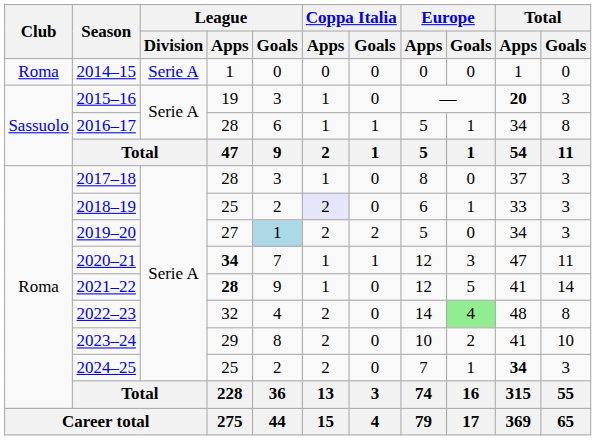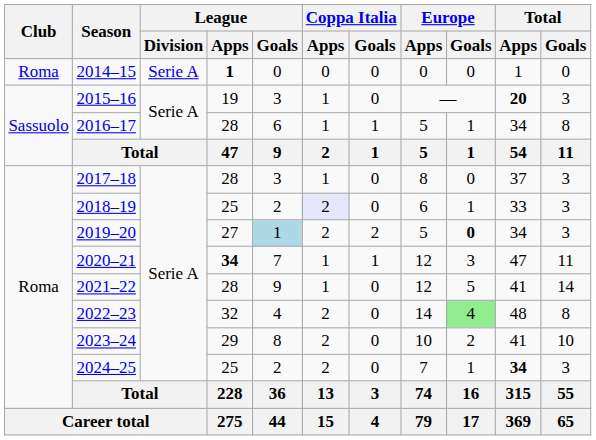2014–15 | League / Apps: normal -> bold
2019–20 | Europe / Goals: normal -> bold
2021–22 | League / Apps: bold -> normal
